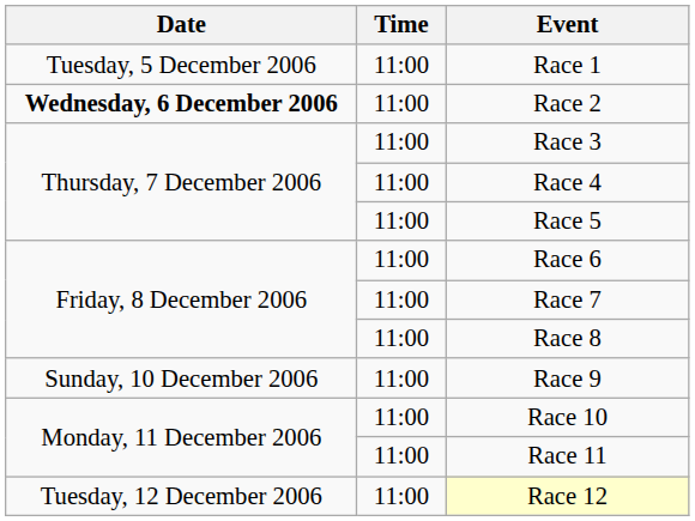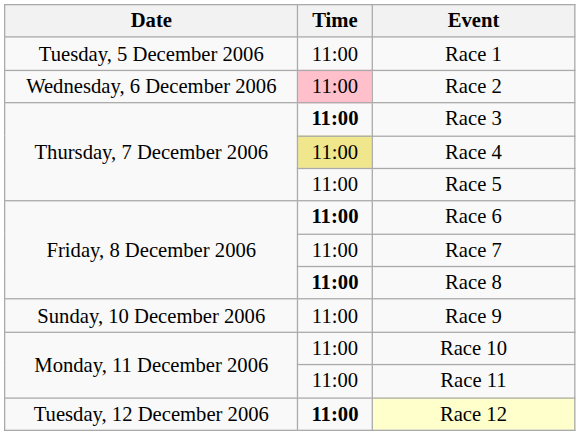Race 2 | Date: bold -> normal
Race 2 | Time: no background -> pink background
Race 3 | Time: normal -> bold
Race 4 | Time: no background -> khaki background
Race 6 | Time: normal -> bold
Race 8 | Time: normal -> bold
Race 12 | Time: normal -> bold
